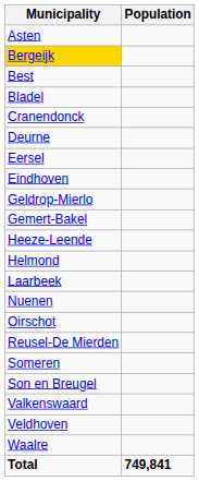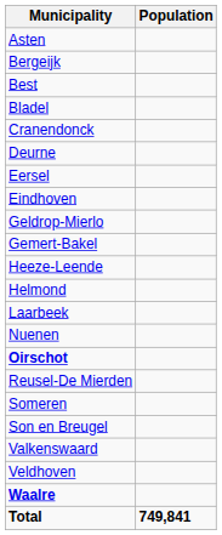Bergeijk | Municipality: gold background -> no background
Oirschot | Municipality: normal -> bold
Waalre | Municipality: normal -> bold
